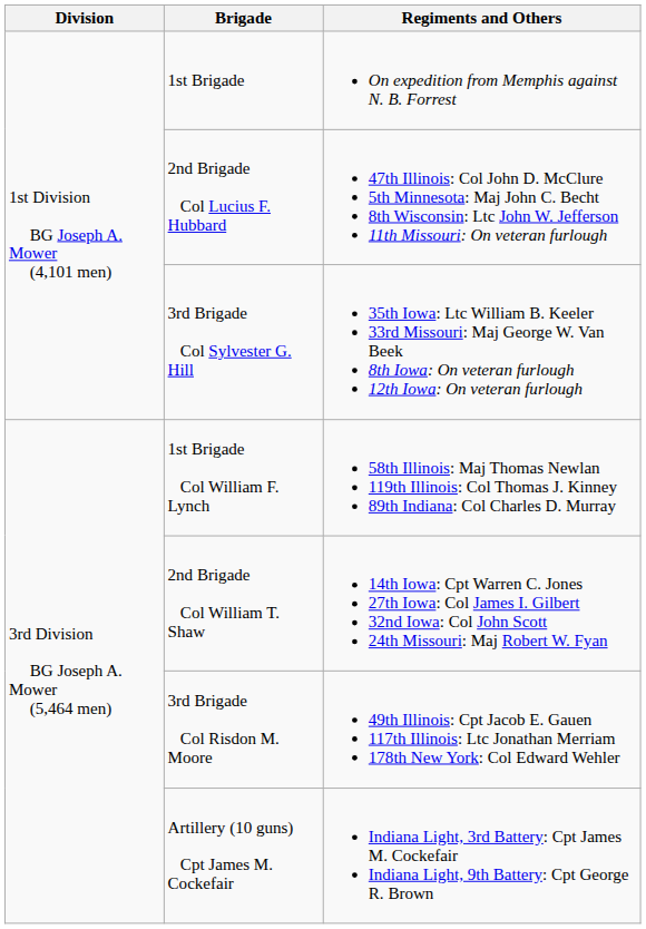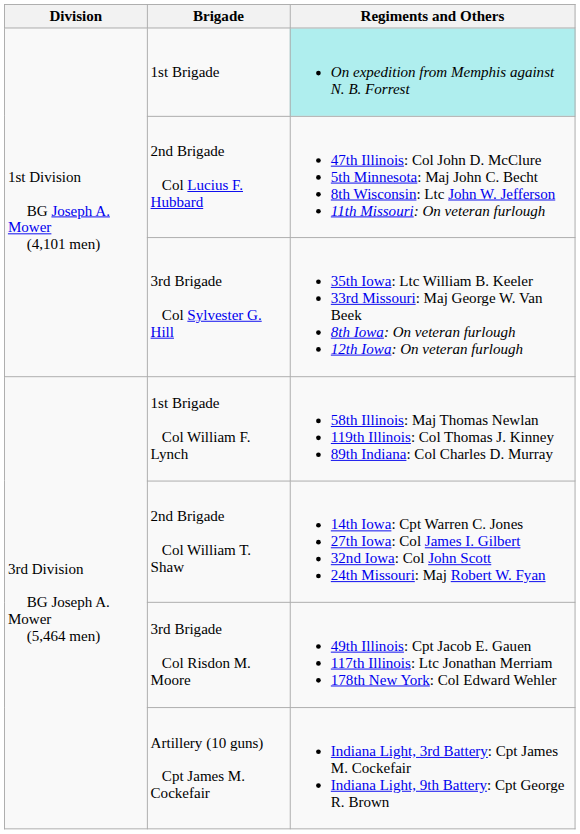1st Brigade | Regiments and Others: no background -> paleturquoise background
